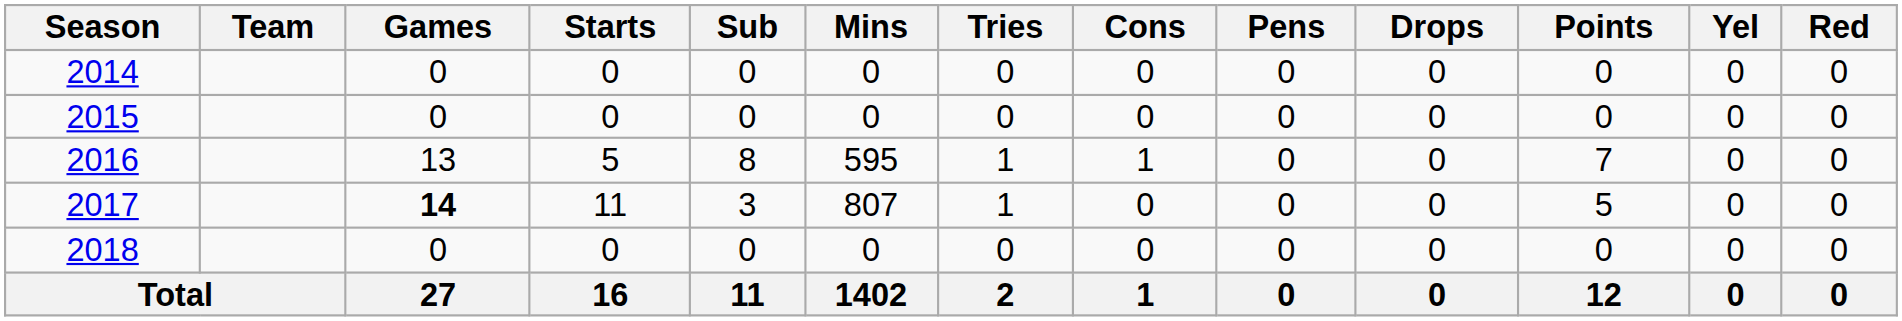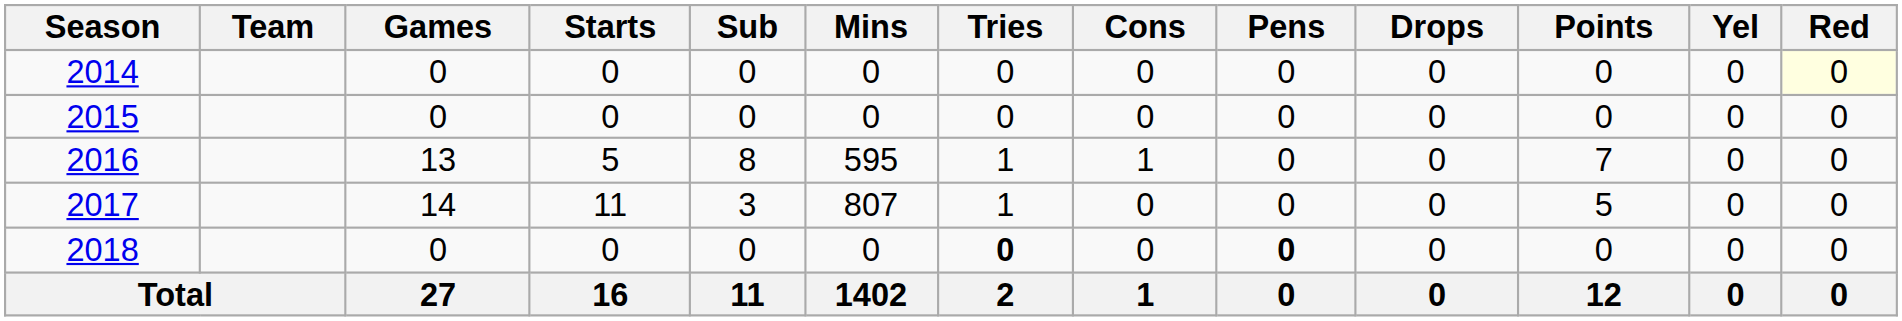2014 | Red: no background -> lightyellow background
2017 | Games: bold -> normal
2018 | Tries: normal -> bold
2018 | Pens: normal -> bold
